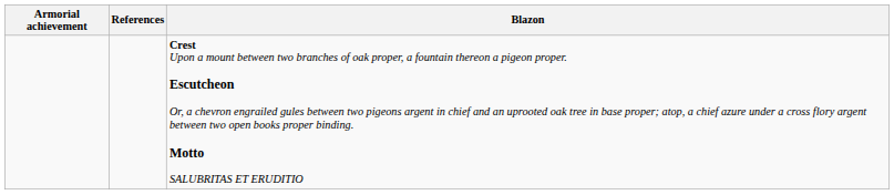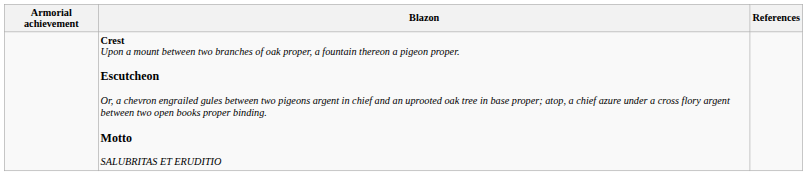columns swapped: Blazon <-> References
